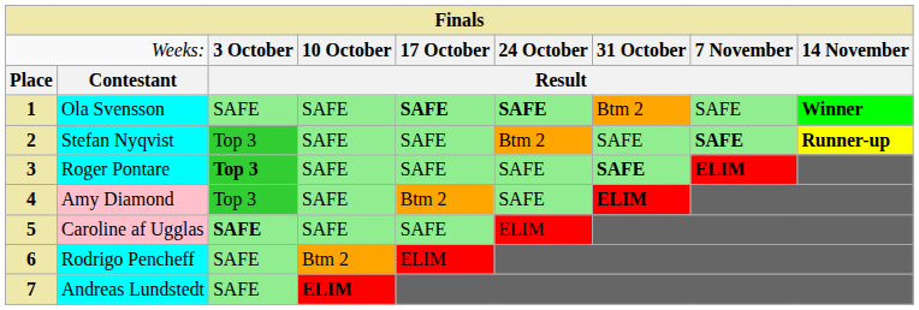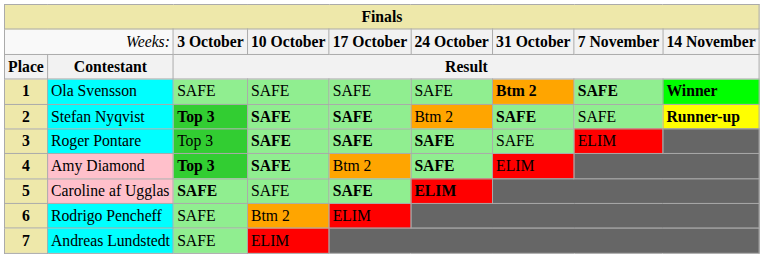Ola Svensson | column 5: bold -> normal
Ola Svensson | column 6: bold -> normal
Ola Svensson | column 7: normal -> bold
Ola Svensson | column 8: normal -> bold
Stefan Nyqvist | column 3: normal -> bold
Stefan Nyqvist | column 4: normal -> bold
Stefan Nyqvist | column 5: normal -> bold
Stefan Nyqvist | column 7: normal -> bold
Stefan Nyqvist | column 8: bold -> normal
Roger Pontare | column 3: bold -> normal
Roger Pontare | column 4: normal -> bold
Roger Pontare | column 5: normal -> bold
Roger Pontare | column 6: normal -> bold
Roger Pontare | column 7: bold -> normal
Roger Pontare | column 8: bold -> normal
Amy Diamond | column 3: normal -> bold
Amy Diamond | column 4: normal -> bold
Amy Diamond | column 6: normal -> bold
Amy Diamond | column 7: bold -> normal
Caroline af Ugglas | column 5: normal -> bold
Caroline af Ugglas | column 6: normal -> bold
Andreas Lundstedt | column 4: bold -> normal
